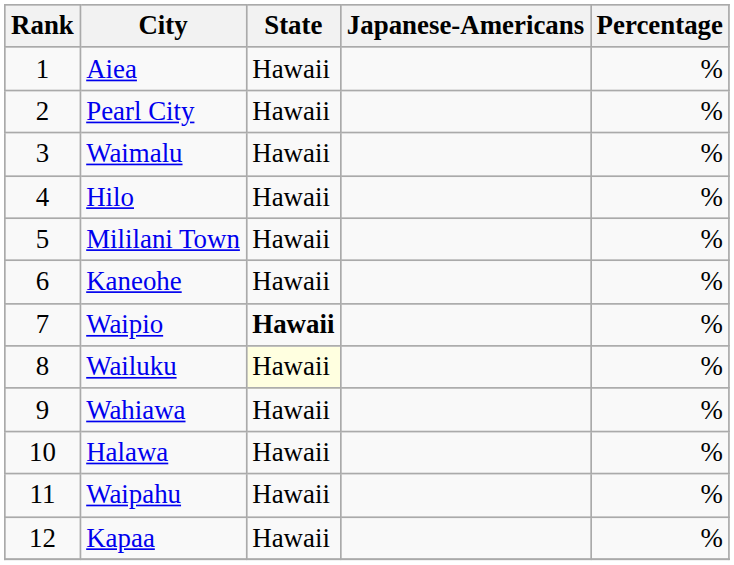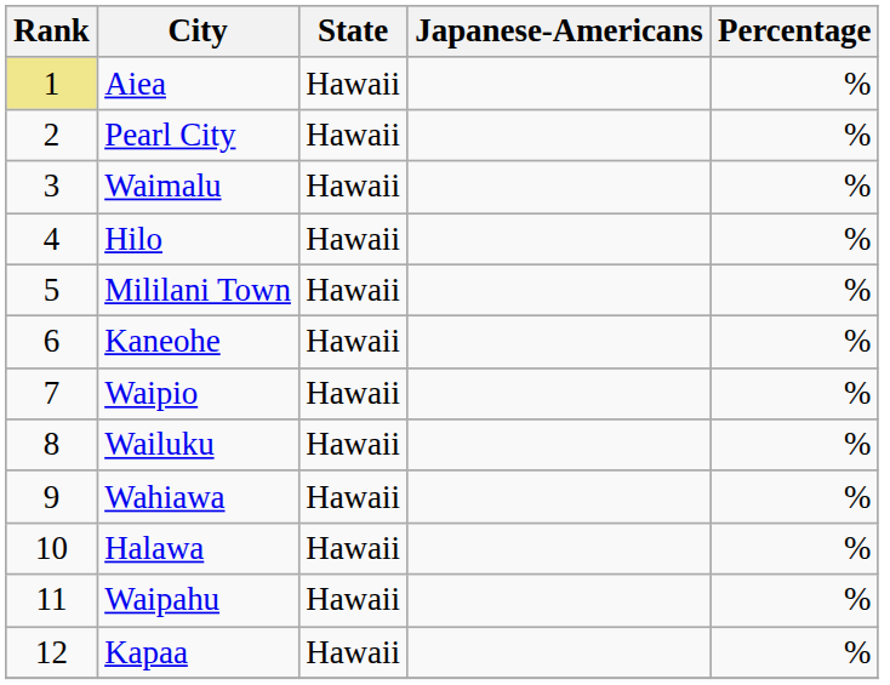Aiea | Rank: no background -> khaki background
Waipio | State: bold -> normal
Wailuku | State: lightyellow background -> no background
